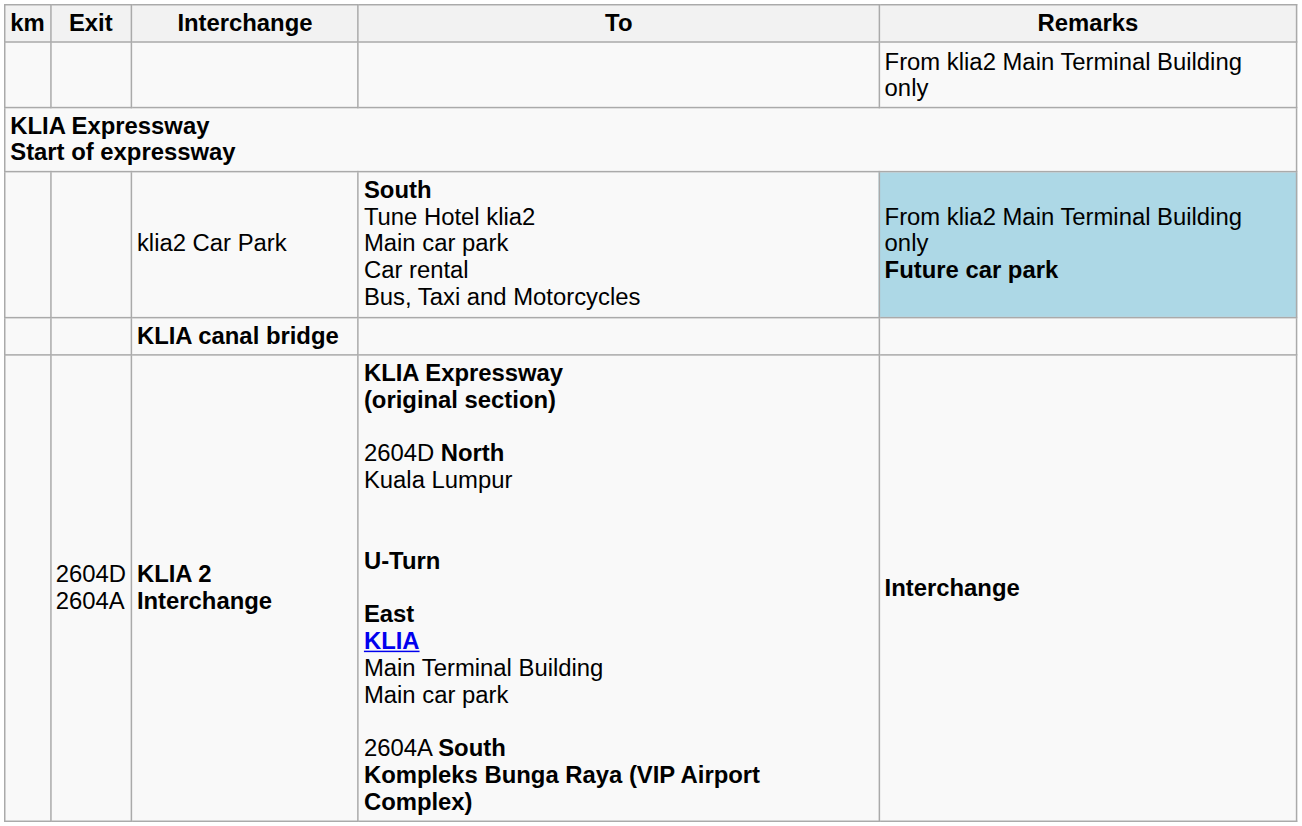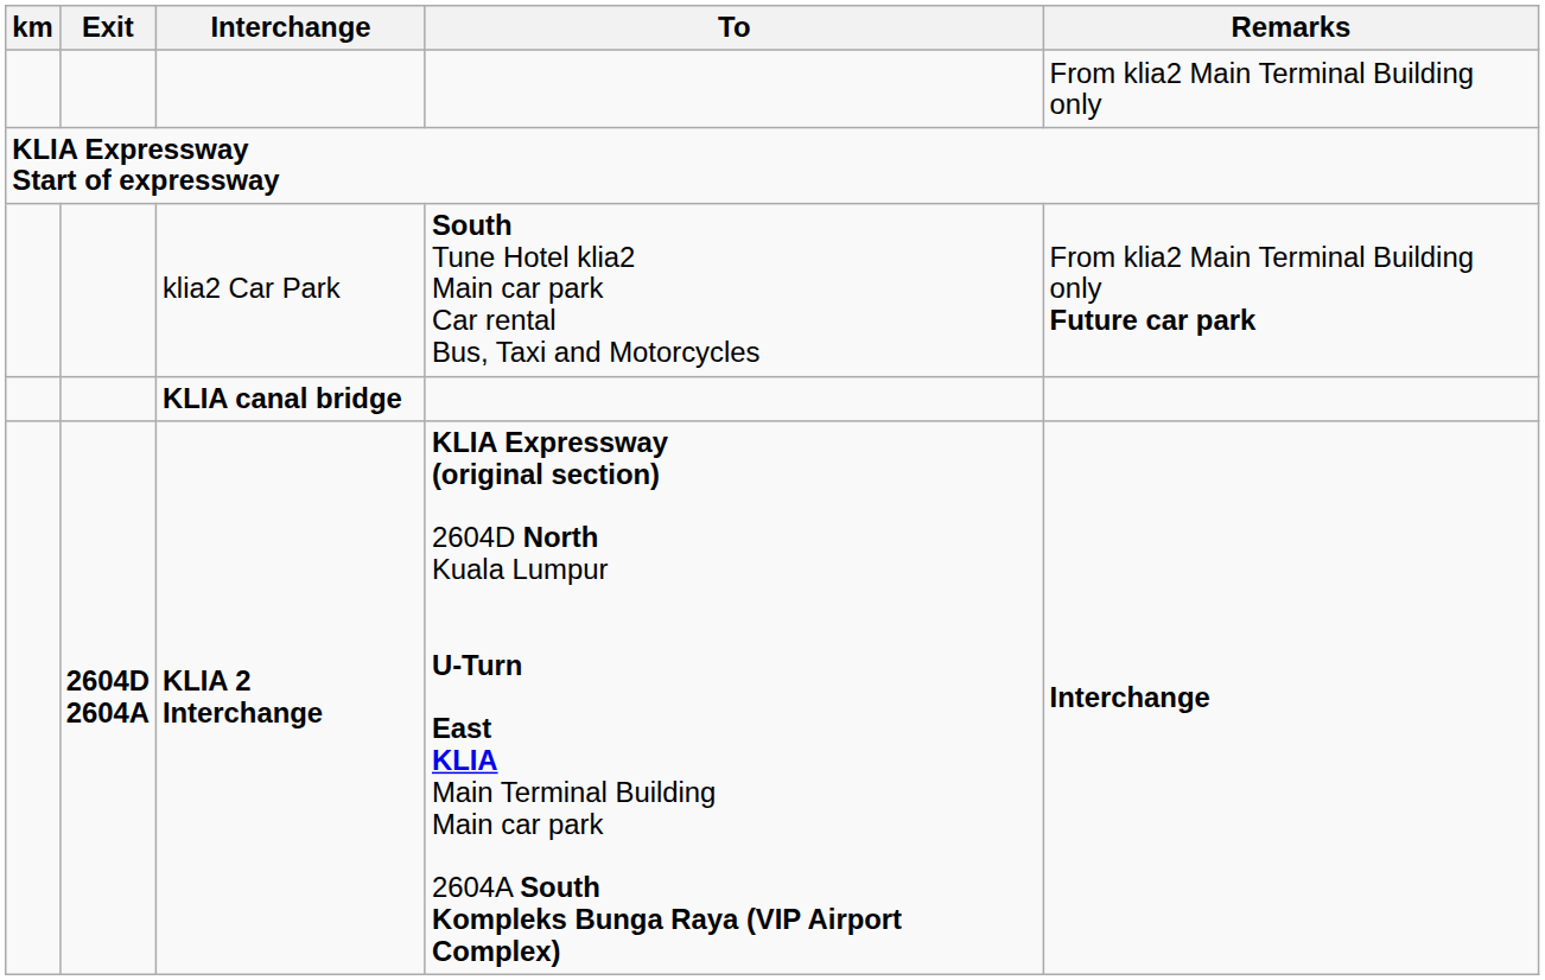klia2 Car Park | Remarks: lightblue background -> no background
KLIA 2 Interchange | Exit: normal -> bold
